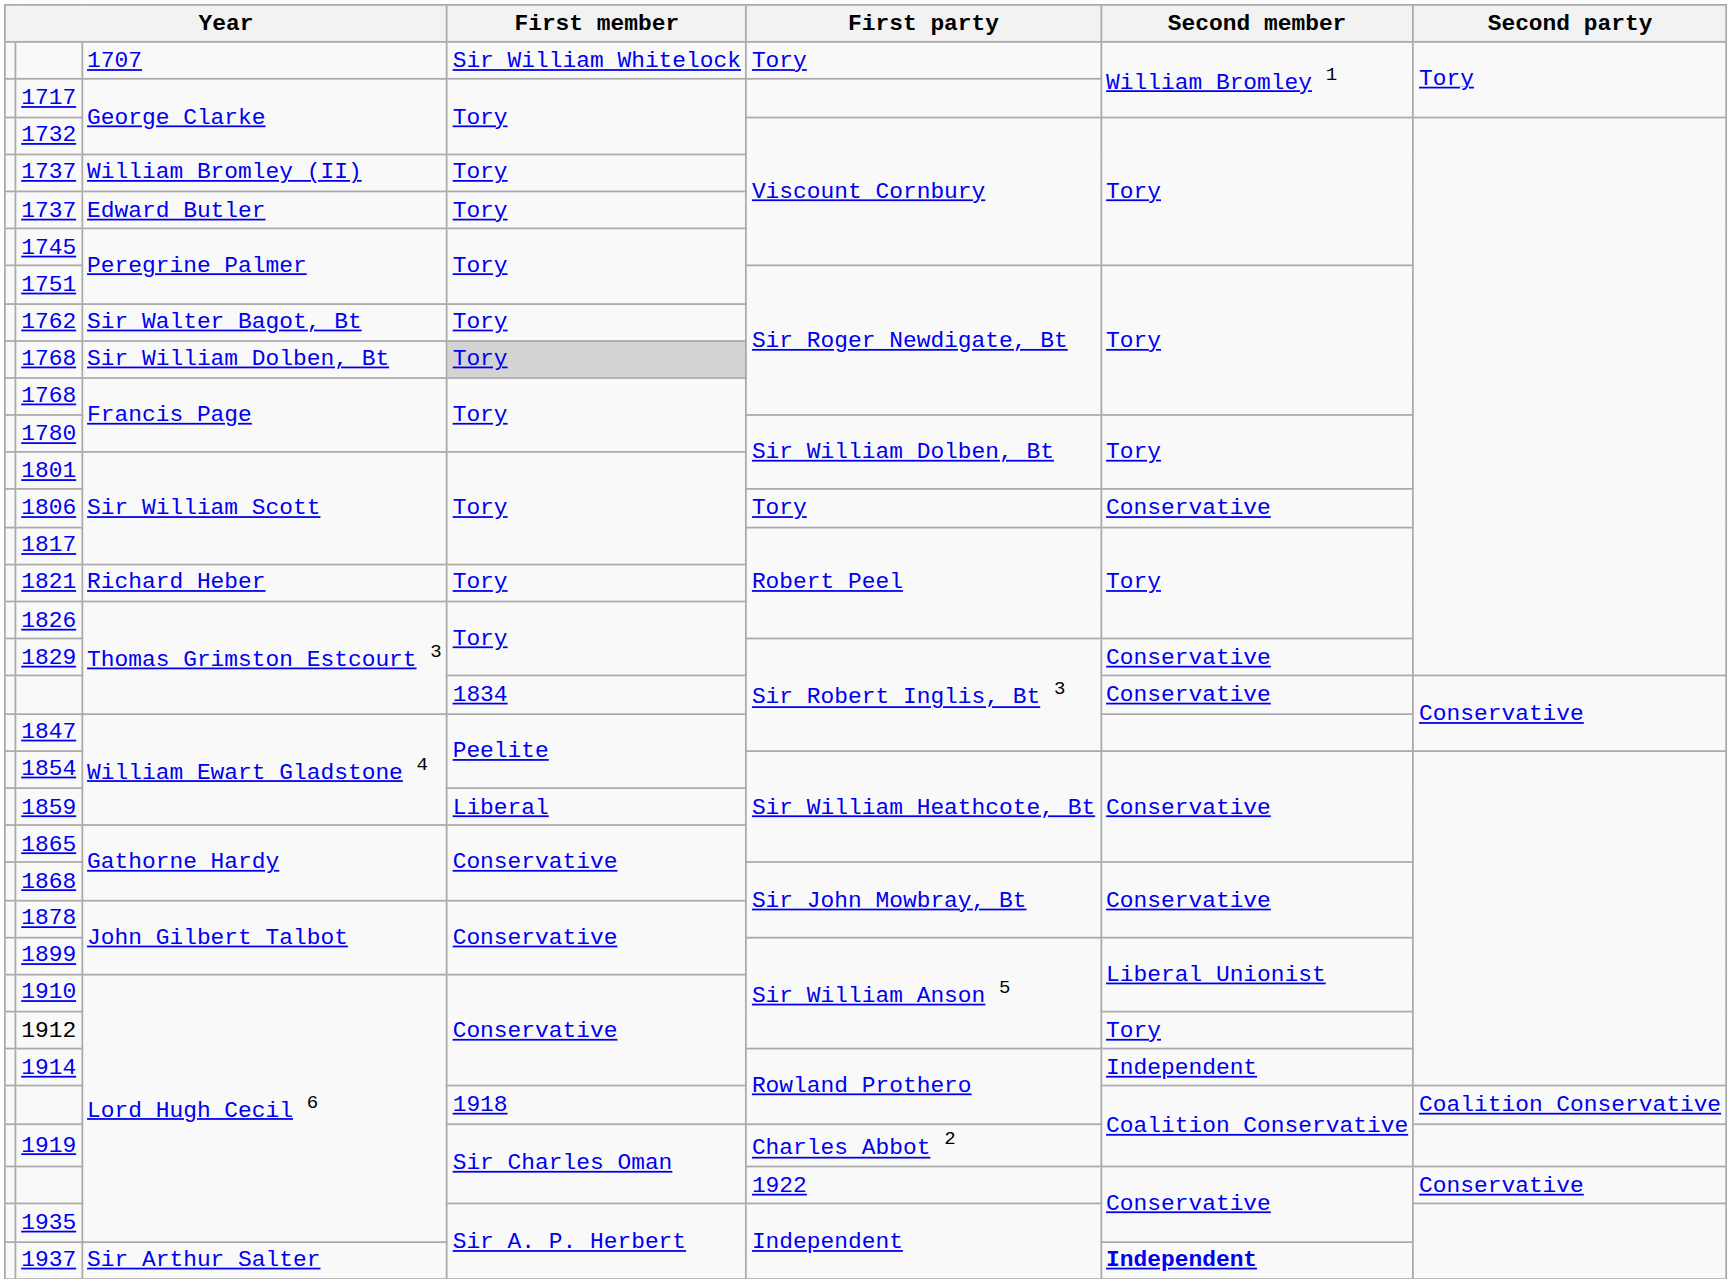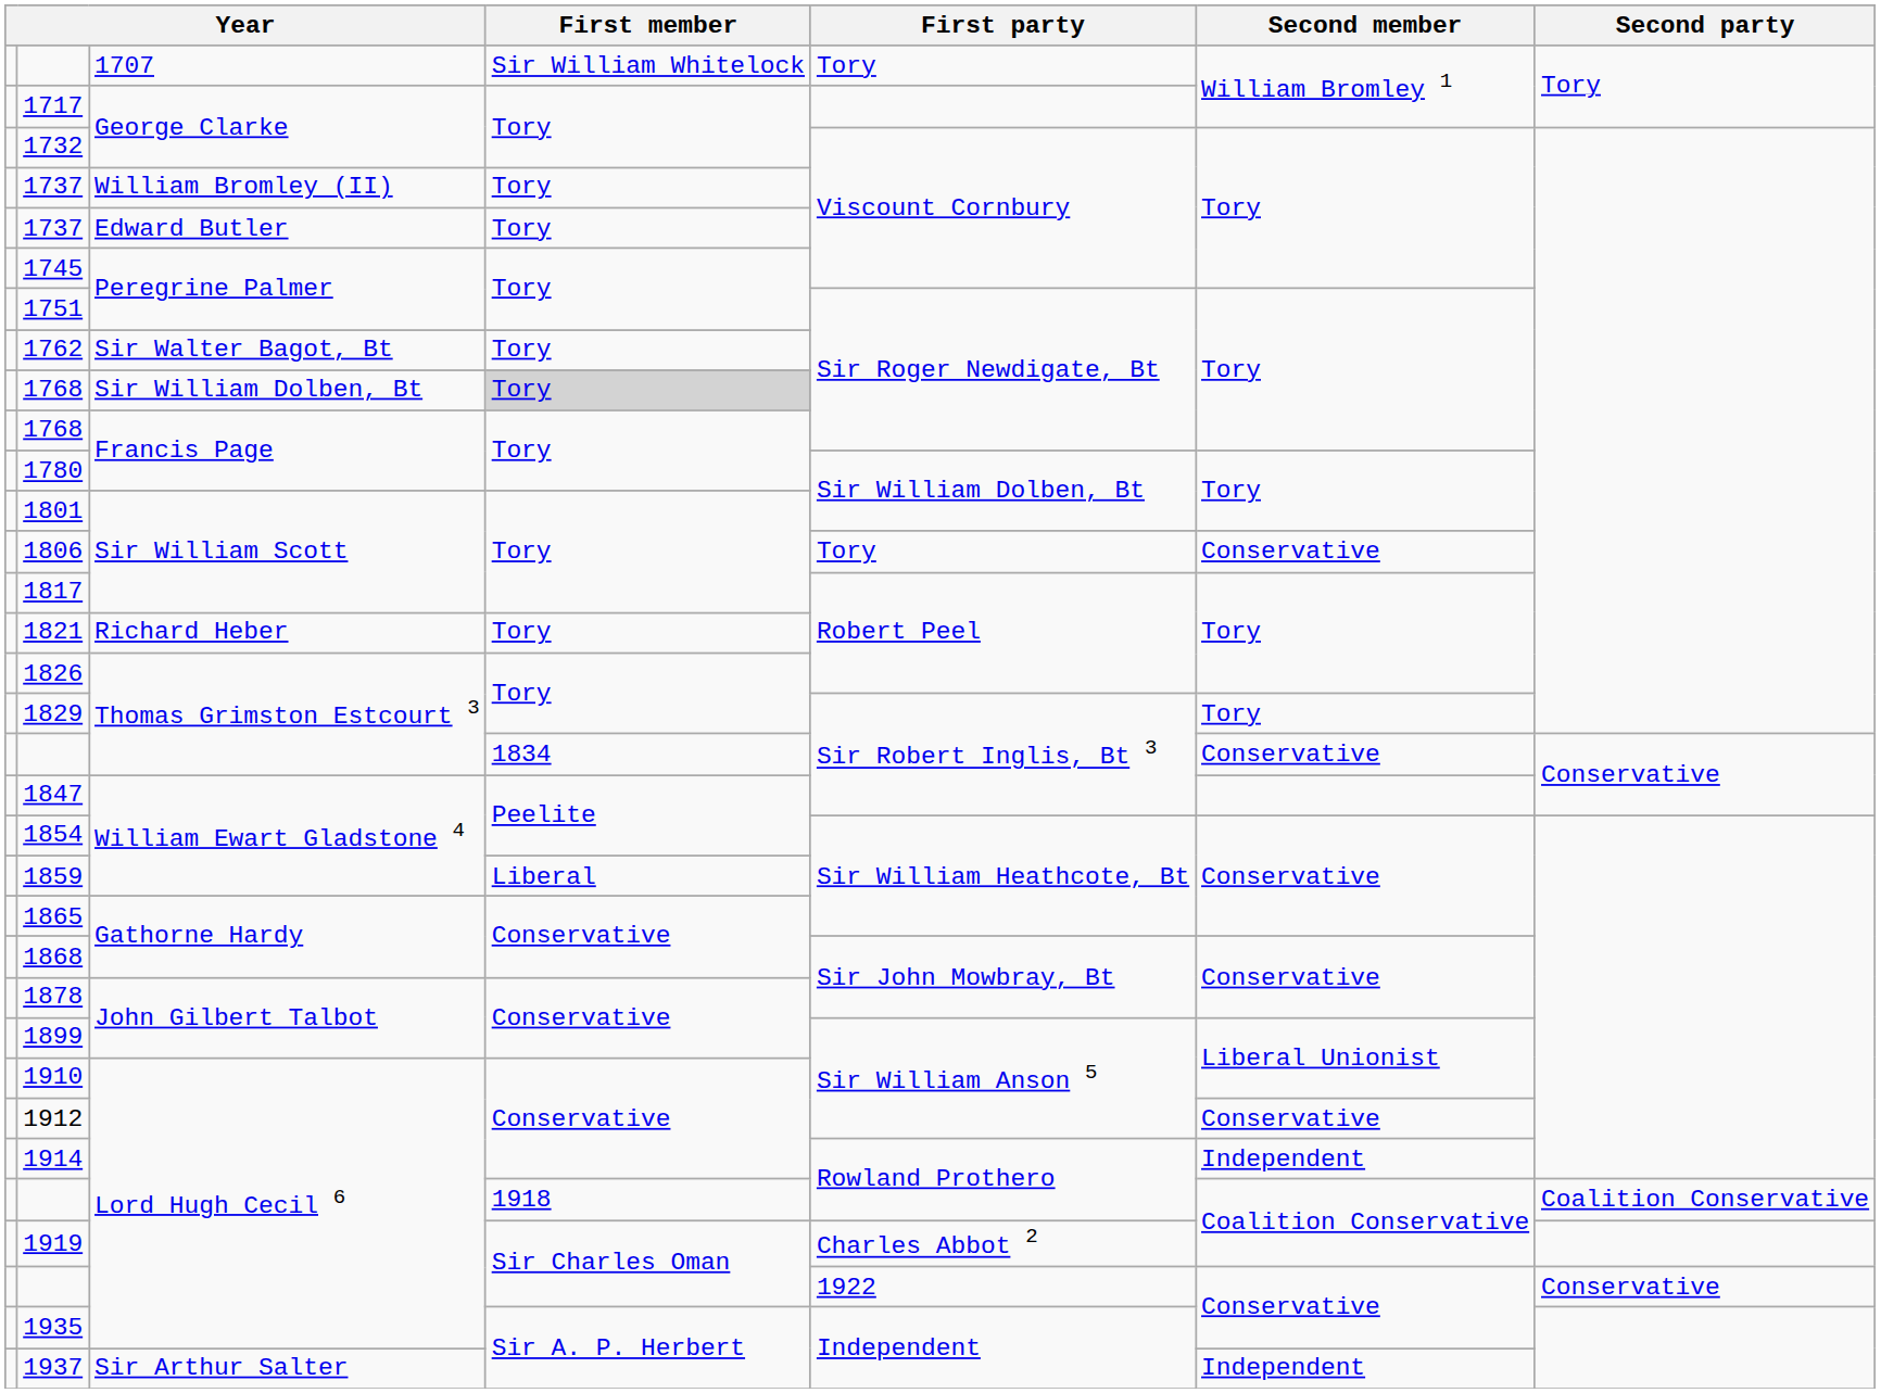1829 | Second member: Conservative -> Tory
1912 | Second member: Tory -> Conservative
1937 | Second member: bold -> normal
